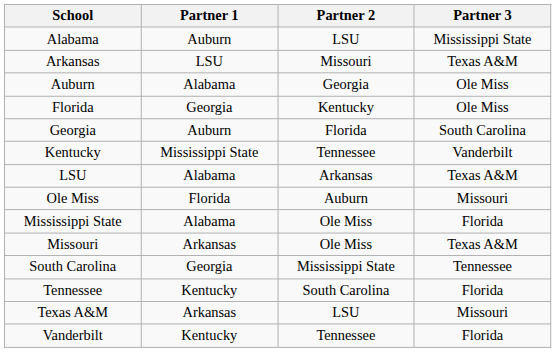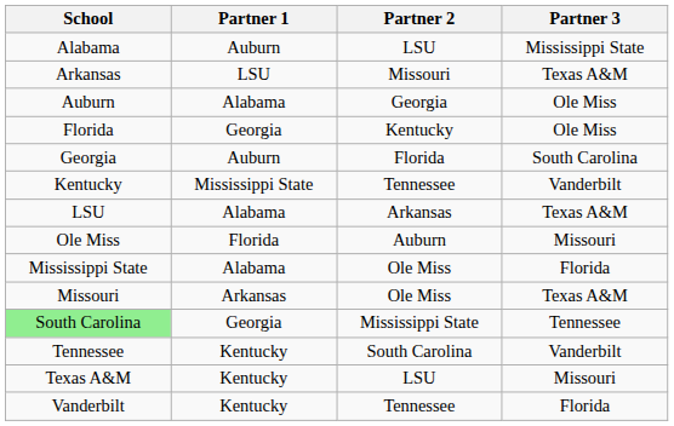row 12 | School: no background -> lightgreen background
row 13 | Partner 3: Florida -> Vanderbilt
row 14 | Partner 1: Arkansas -> Kentucky
